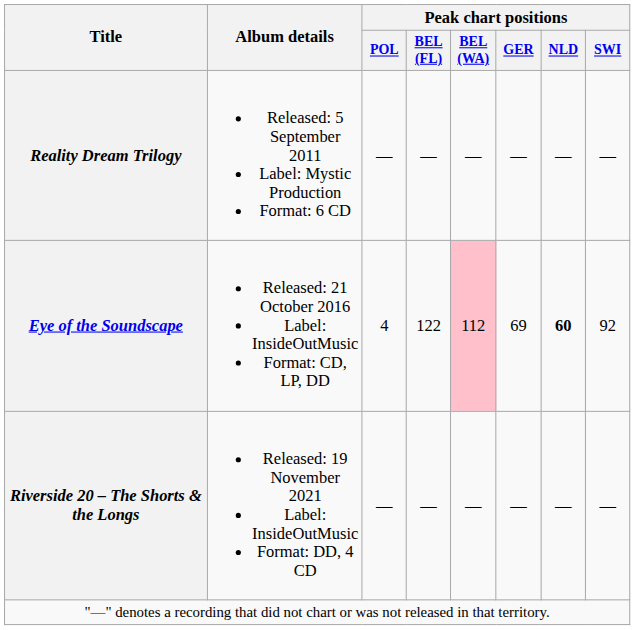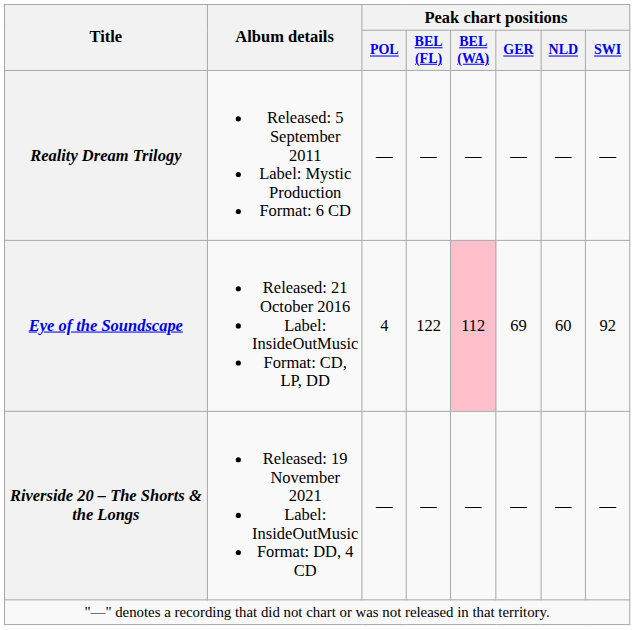Eye of the Soundscape | Peak chart positions / NLD: bold -> normal
